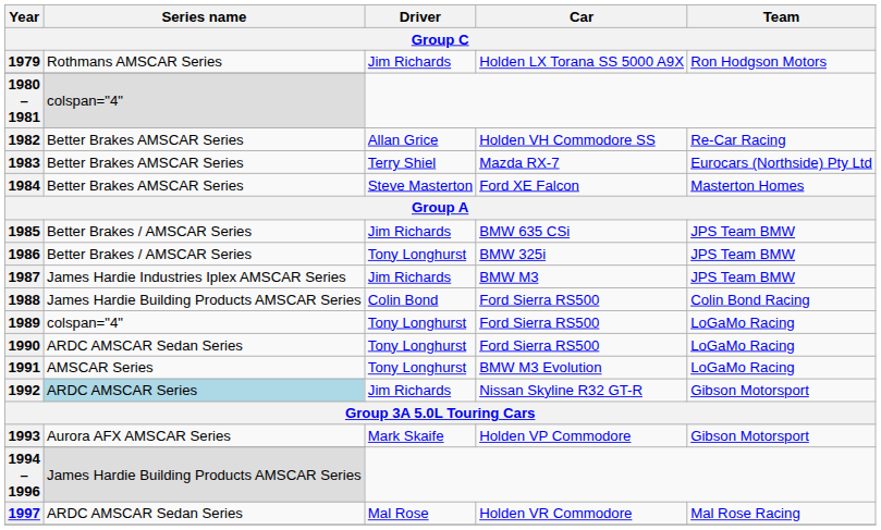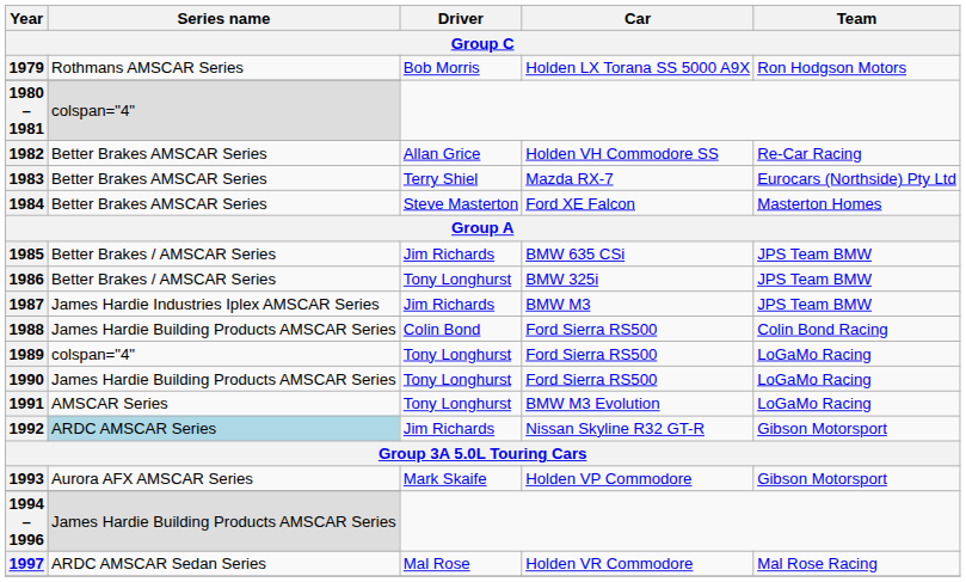1979 | Driver: Jim Richards -> Bob Morris
1990 | Series name: ARDC AMSCAR Sedan Series -> James Hardie Building Products AMSCAR Series
